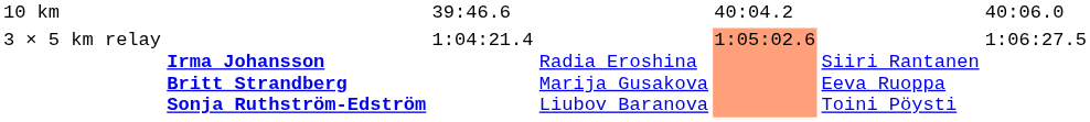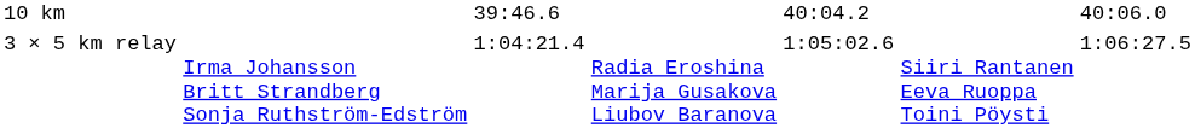3 × 5 km relay | column 2: bold -> normal
3 × 5 km relay | column 5: lightsalmon background -> no background
